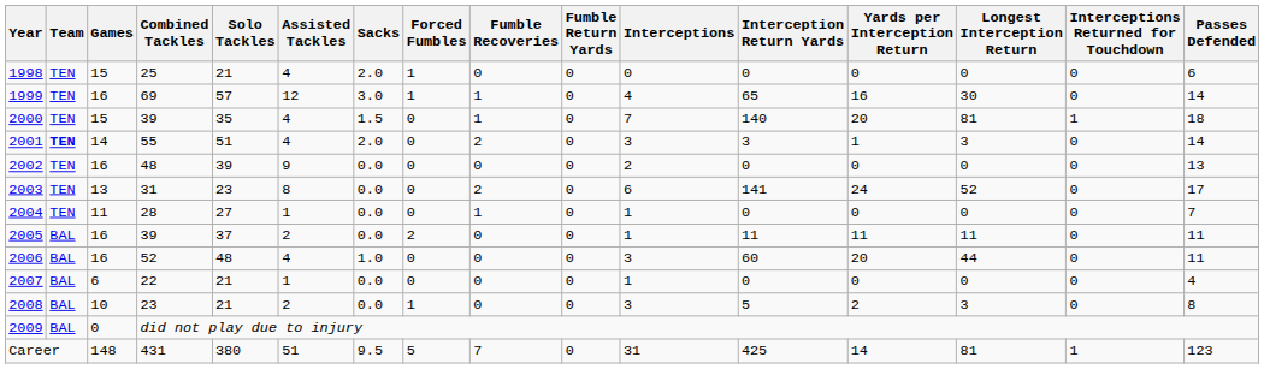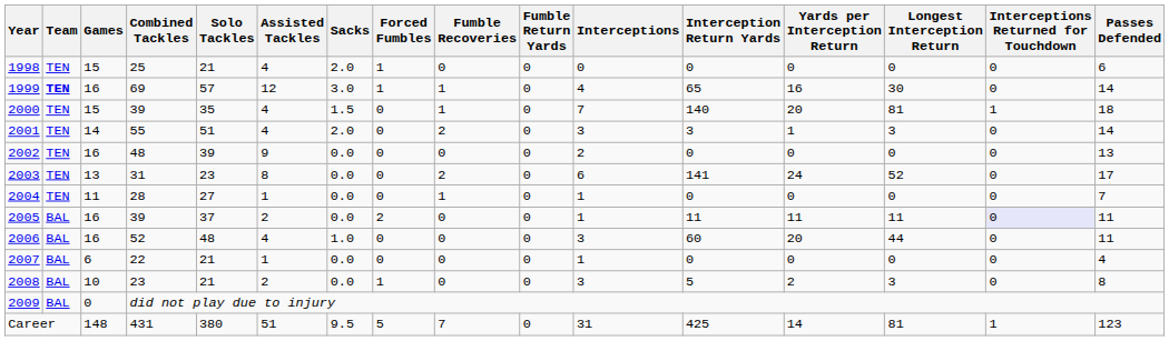1999 | Team: normal -> bold
2001 | Team: bold -> normal
2005 | Interceptions Returned for Touchdown: no background -> lavender background
